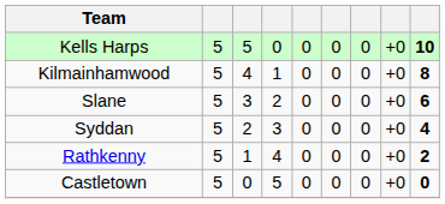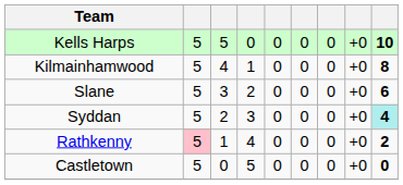Syddan | column 9: no background -> paleturquoise background
Rathkenny | column 2: no background -> pink background
